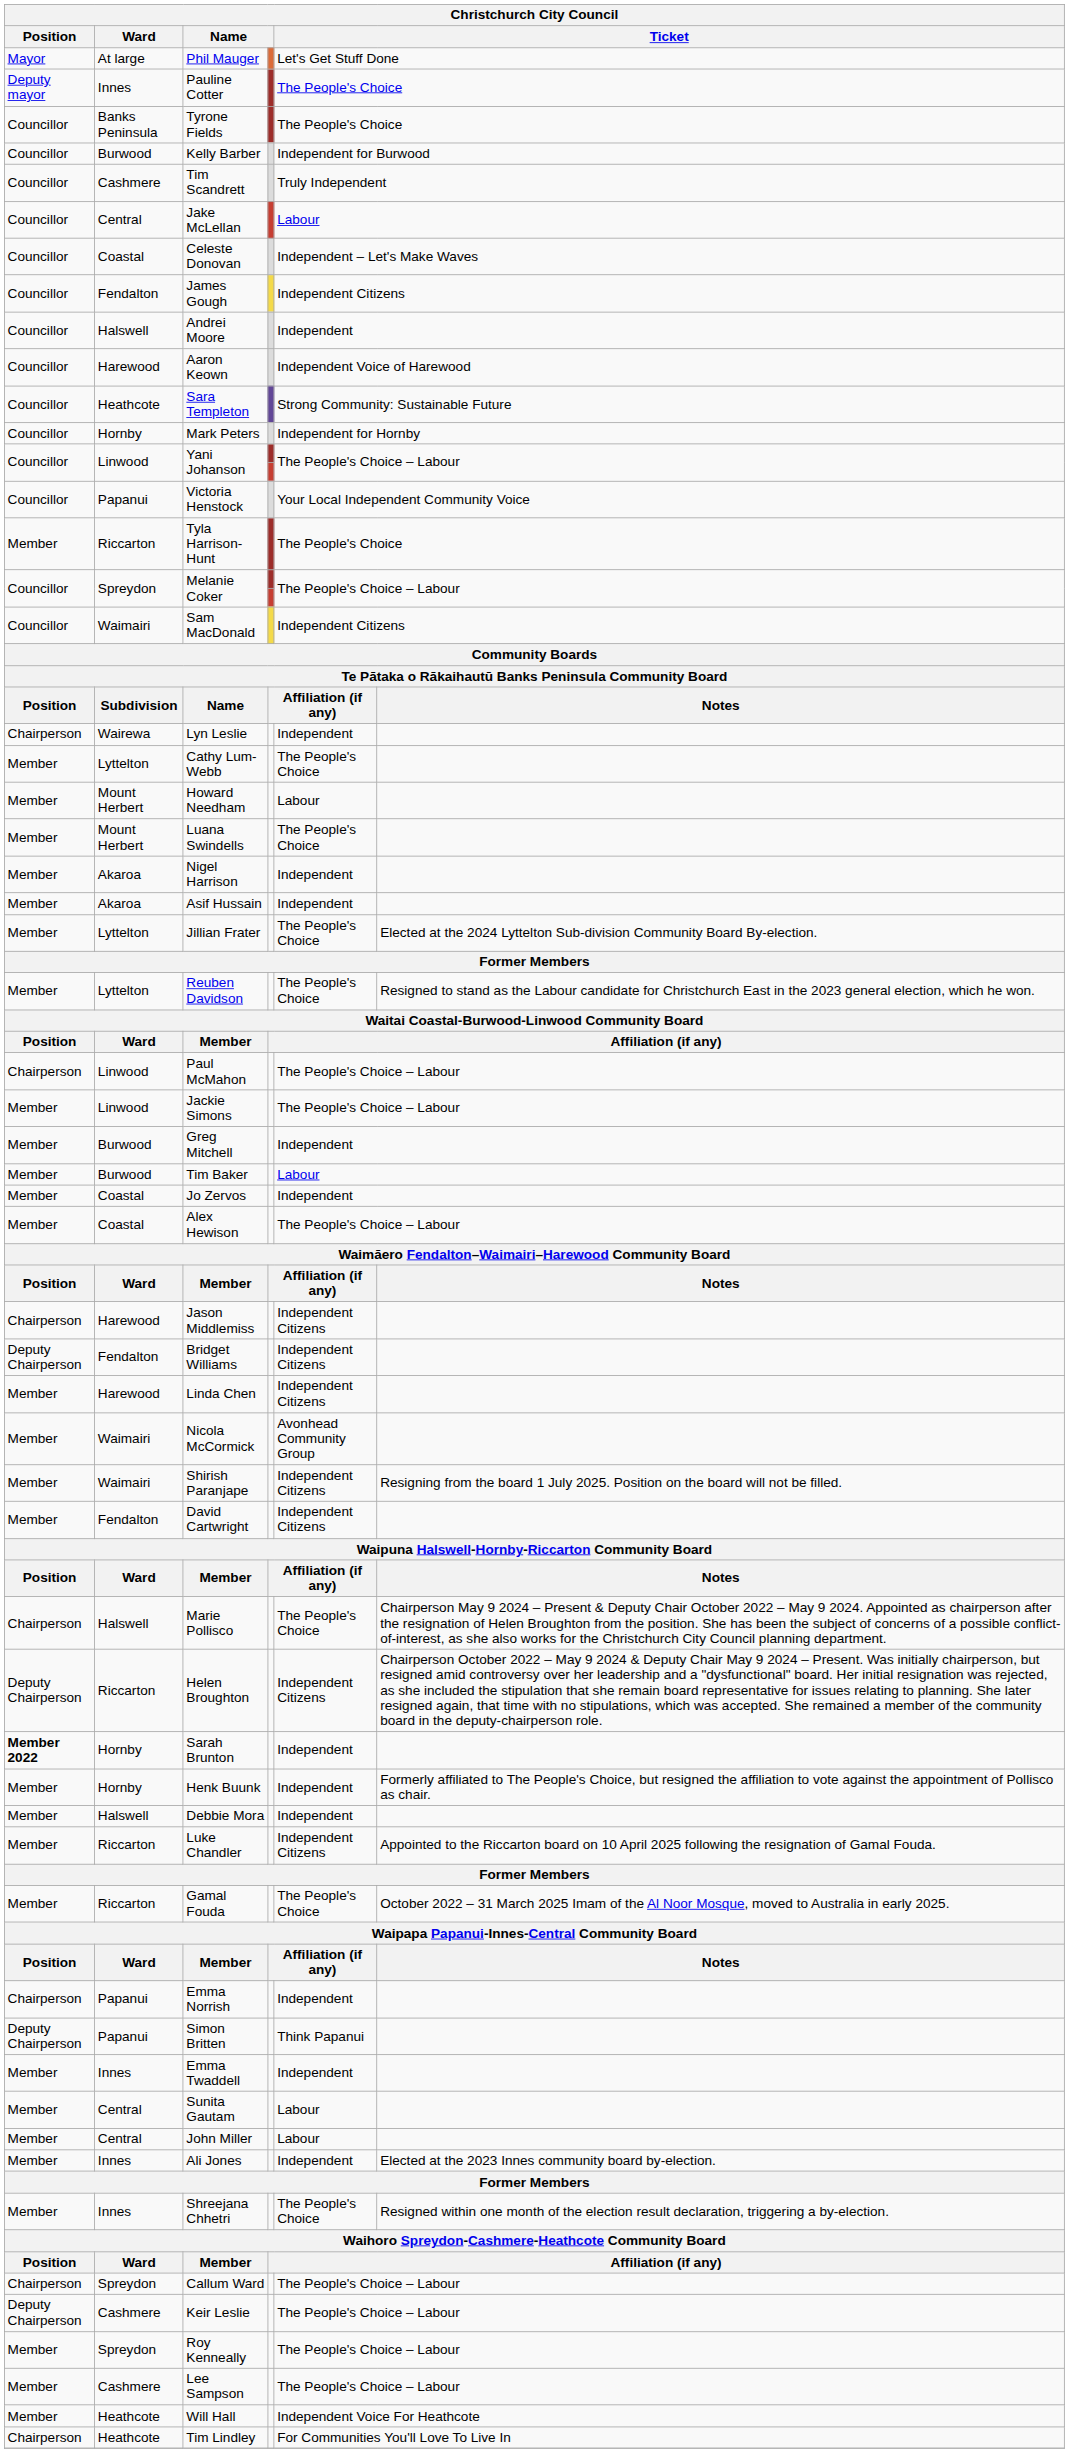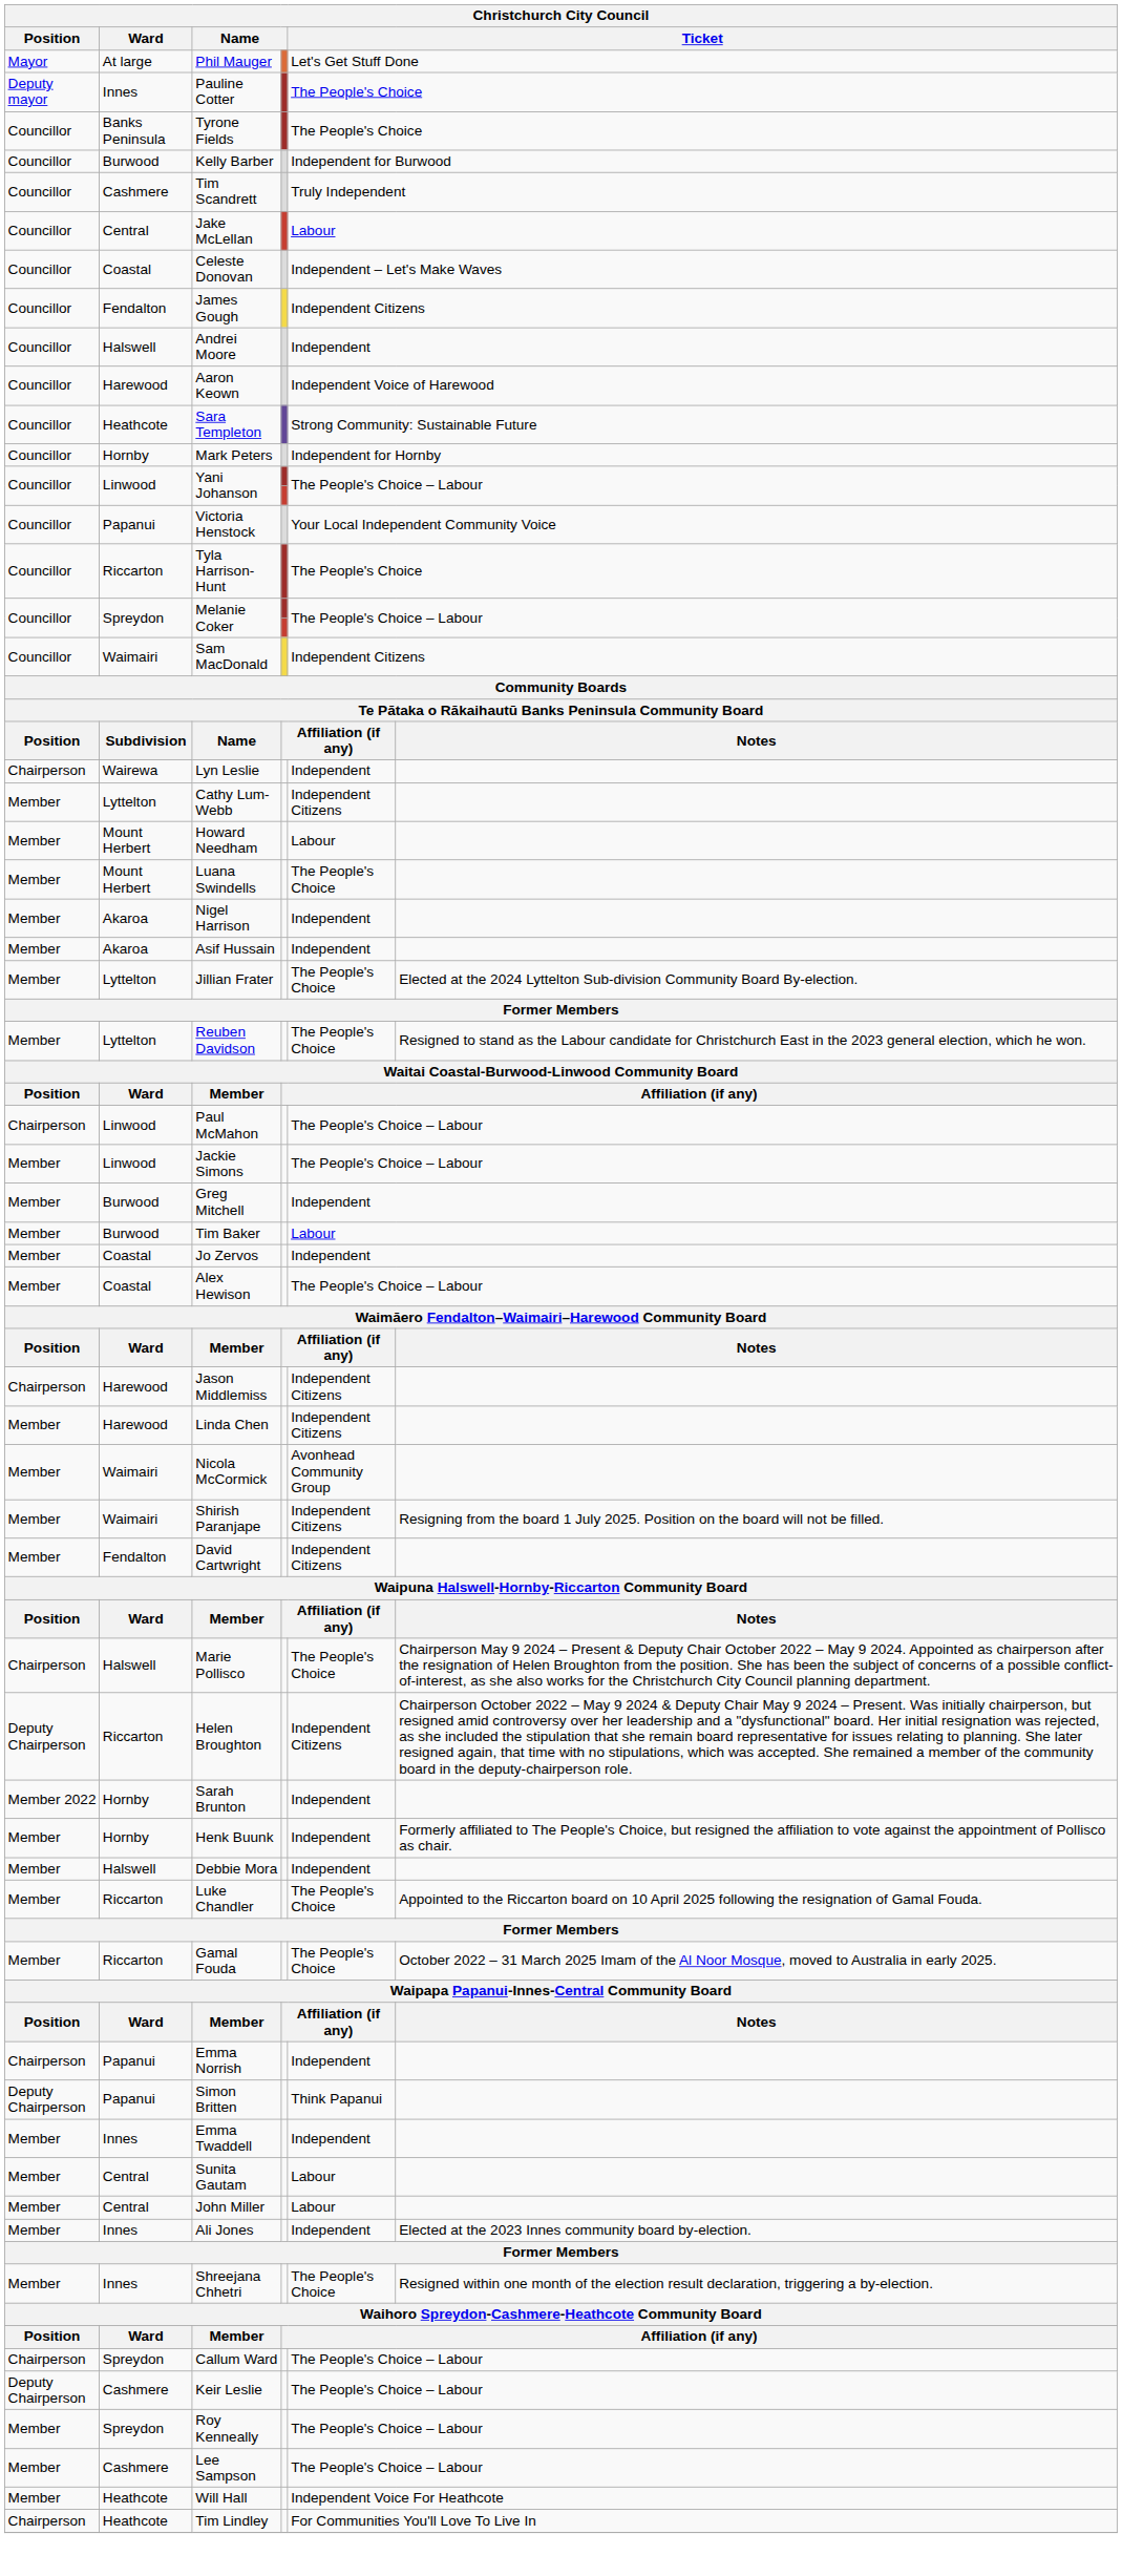Tyla Harrison-Hunt | Position: Member -> Councillor
Cathy Lum-Webb | column 5: The People's Choice -> Independent Citizens
- row: Deputy Chairperson | Fendalton | Bridget Williams | Independent Citizens
Sarah Brunton | Position: bold -> normal
Luke Chandler | column 5: Independent Citizens -> The People's Choice
